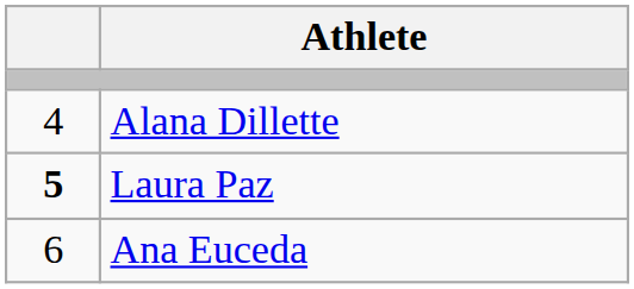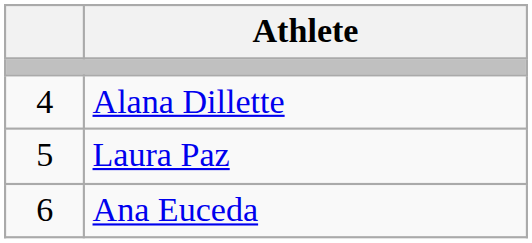Laura Paz | column 1: bold -> normal
